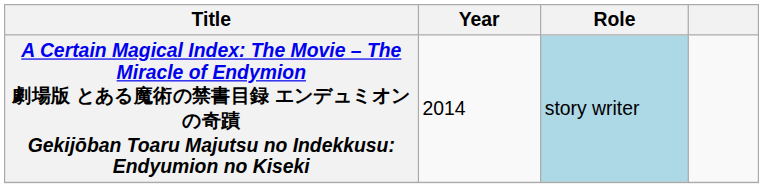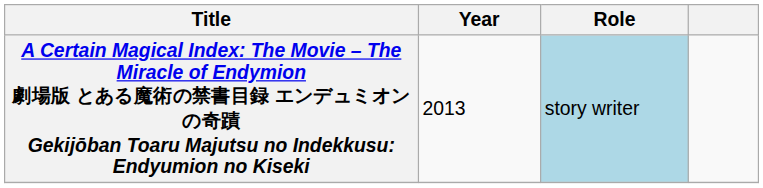row 2 | Year: 2014 -> 2013
